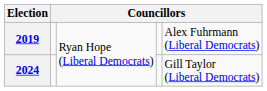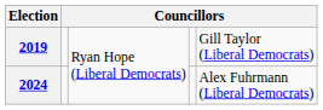2019 | column 5: Alex Fuhrmann (Liberal Democrats) -> Gill Taylor (Liberal Democrats)
2024 | column 5: Gill Taylor (Liberal Democrats) -> Alex Fuhrmann (Liberal Democrats)
